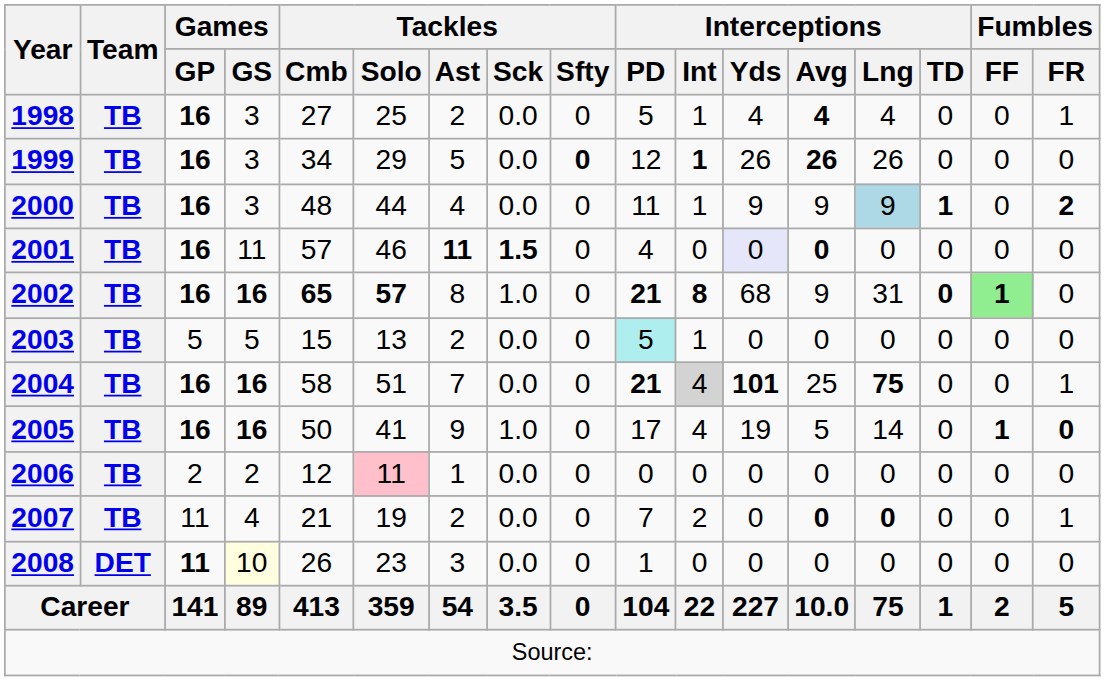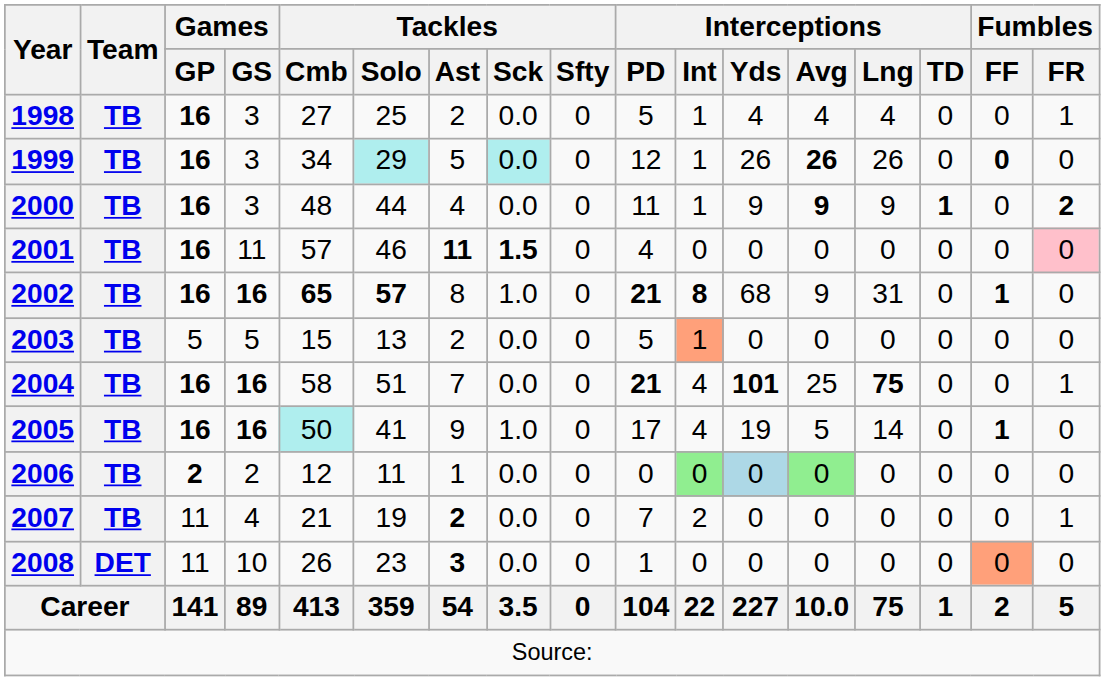1998 | Interceptions / Avg: bold -> normal
1999 | Tackles / Solo: no background -> paleturquoise background
1999 | Tackles / Sck: no background -> paleturquoise background
1999 | Tackles / Sfty: bold -> normal
1999 | Interceptions / Int: bold -> normal
1999 | Fumbles / FF: normal -> bold
2000 | Interceptions / Avg: normal -> bold
2000 | Interceptions / Lng: lightblue background -> no background
2001 | Interceptions / Yds: lavender background -> no background
2001 | Interceptions / Avg: bold -> normal
2001 | Fumbles / FR: no background -> pink background
2002 | Interceptions / TD: bold -> normal
2002 | Fumbles / FF: lightgreen background -> no background
2003 | Interceptions / PD: paleturquoise background -> no background
2003 | Interceptions / Int: no background -> lightsalmon background
2004 | Interceptions / Int: lightgrey background -> no background
2005 | Tackles / Cmb: no background -> paleturquoise background
2005 | Fumbles / FR: bold -> normal
2006 | Games / GP: normal -> bold
2006 | Tackles / Solo: pink background -> no background
2006 | Interceptions / Int: no background -> lightgreen background
2006 | Interceptions / Yds: no background -> lightblue background
2006 | Interceptions / Avg: no background -> lightgreen background
2007 | Tackles / Ast: normal -> bold
2007 | Interceptions / Avg: bold -> normal
2007 | Interceptions / Lng: bold -> normal
2008 | Games / GP: bold -> normal
2008 | Games / GS: lightyellow background -> no background
2008 | Tackles / Ast: normal -> bold
2008 | Fumbles / FF: no background -> lightsalmon background
